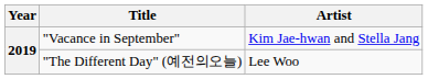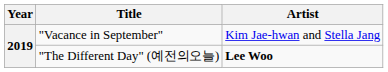"The Different Day" (예전의오늘) | Artist: normal -> bold
